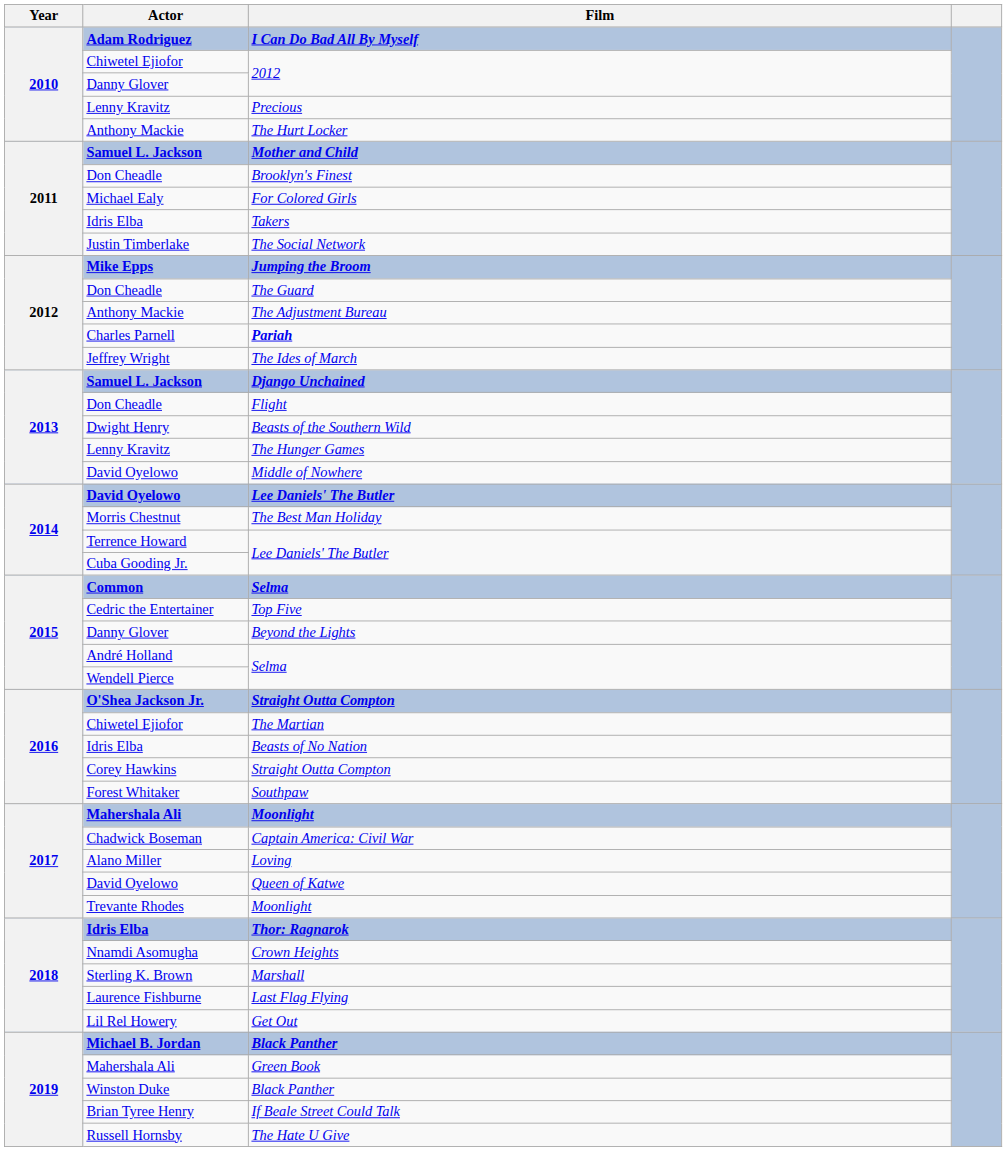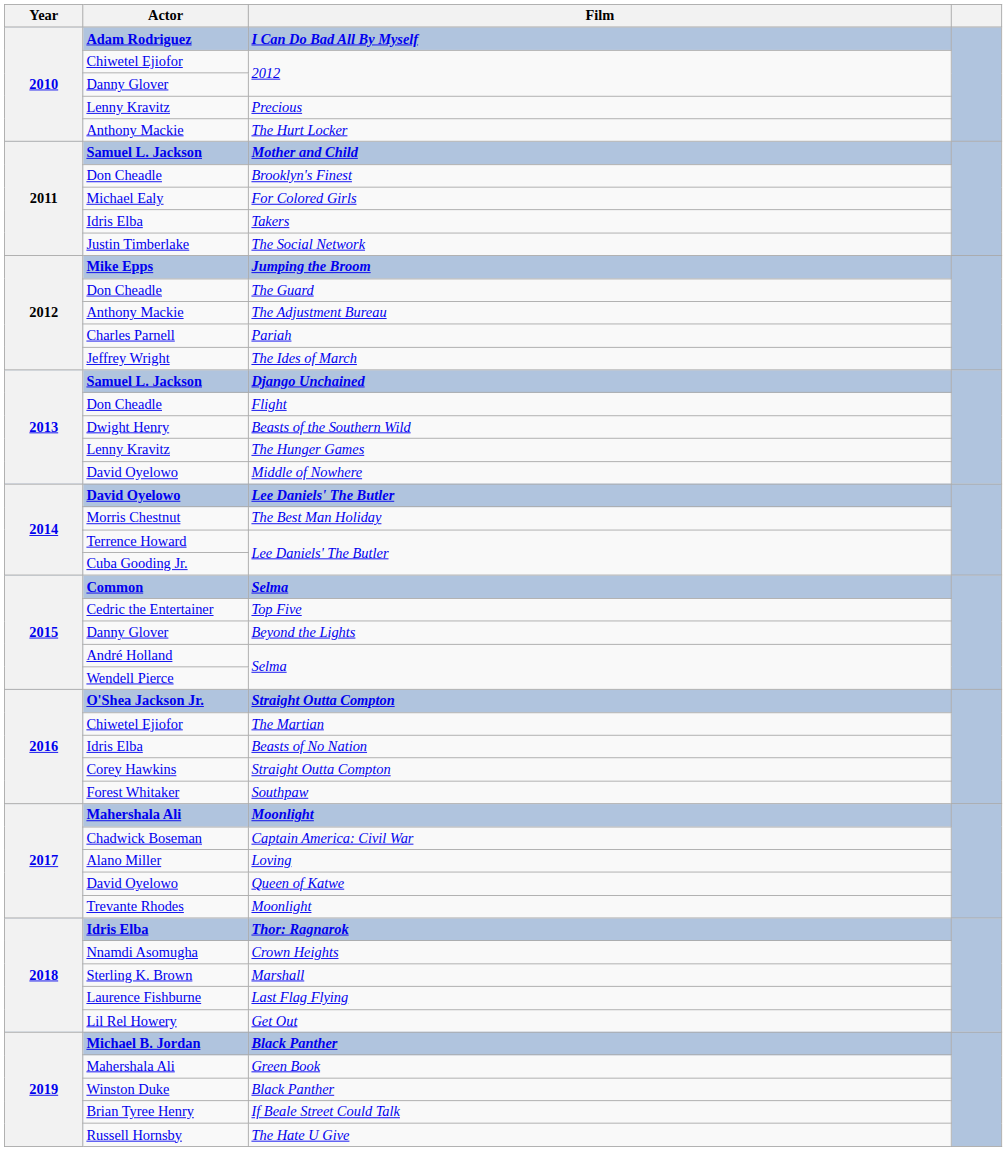Pariah | Film: bold -> normal
